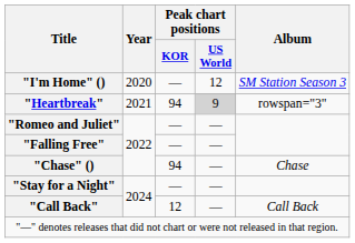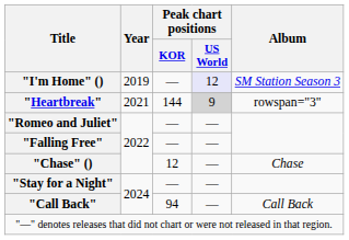"I'm Home" () | Year: 2020 -> 2019
"I'm Home" () | Peak chart positions / US World: no background -> lavender background
"Heartbreak" | Peak chart positions / KOR: 94 -> 144
"Chase" () | Peak chart positions / KOR: 94 -> 12
"Call Back" | Peak chart positions / KOR: 12 -> 94
